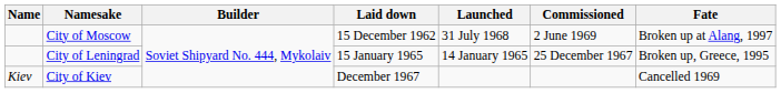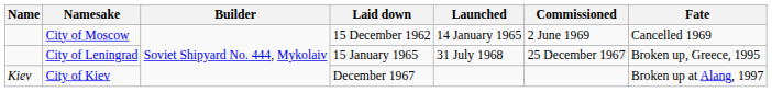City of Moscow | Launched: 31 July 1968 -> 14 January 1965
City of Moscow | Fate: Broken up at Alang, 1997 -> Cancelled 1969
City of Leningrad | Launched: 14 January 1965 -> 31 July 1968
City of Kiev | Fate: Cancelled 1969 -> Broken up at Alang, 1997
